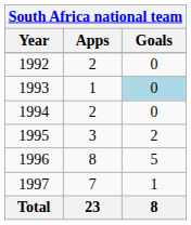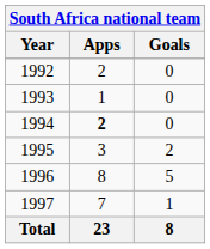1993 | Goals: lightblue background -> no background
1994 | Apps: normal -> bold
